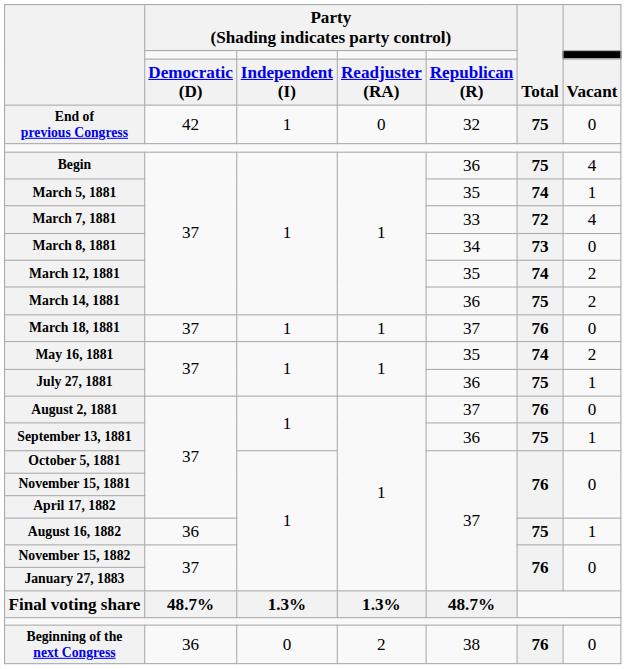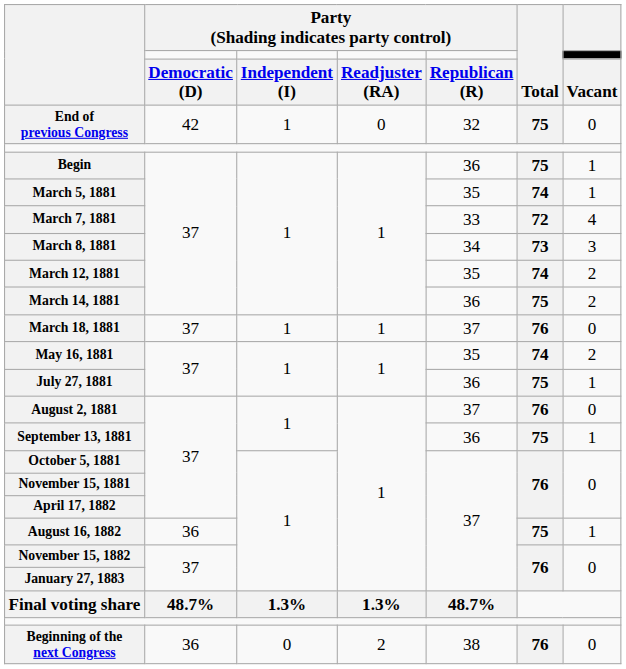Begin | column 7: 4 -> 1
March 8, 1881 | column 7: 0 -> 3
